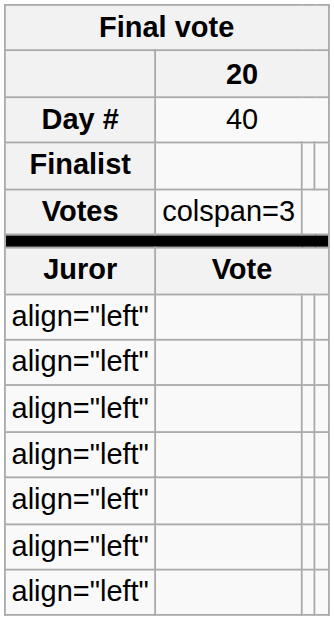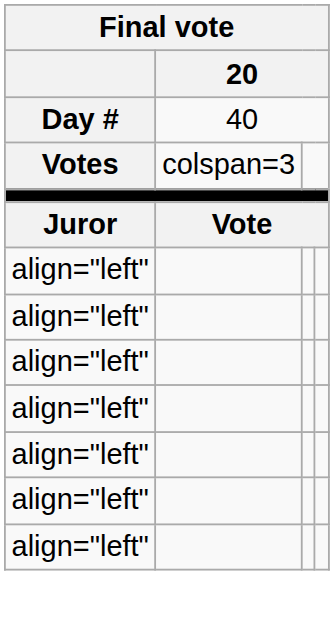- row: Finalist
